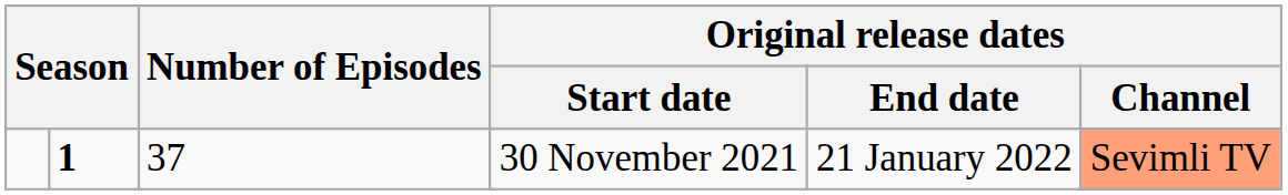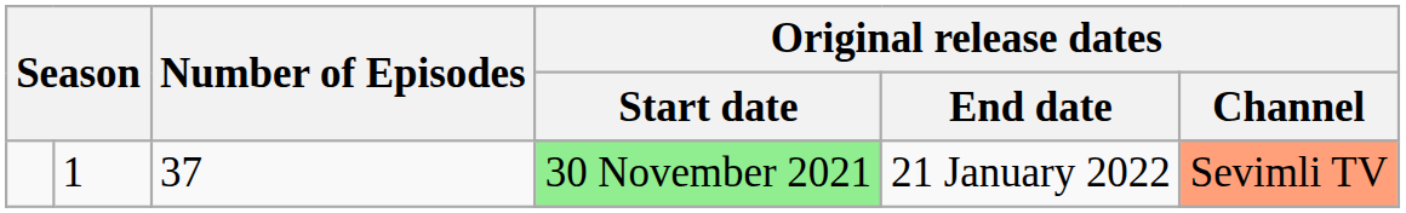row 3 | column 2: bold -> normal
row 3 | Original release dates / Start date: no background -> lightgreen background
